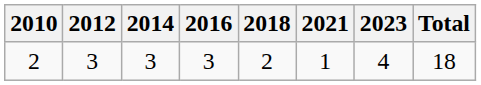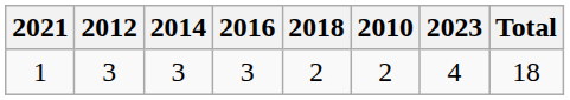columns swapped: 2010 <-> 2021
